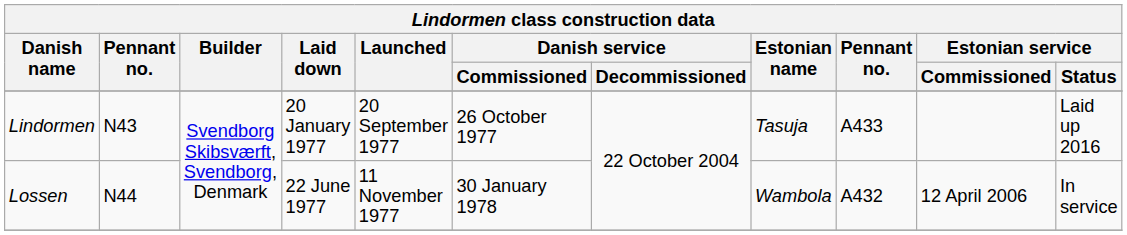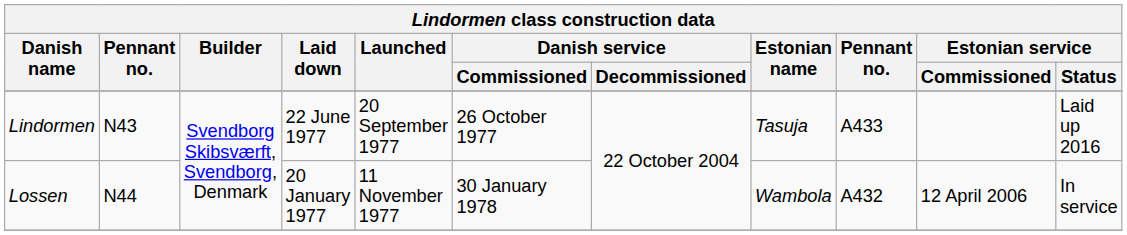Lindormen | Laid down: 20 January 1977 -> 22 June 1977
Lossen | Laid down: 22 June 1977 -> 20 January 1977
